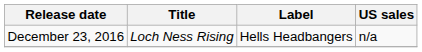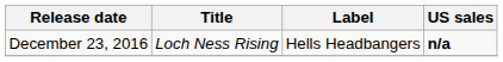December 23, 2016 | US sales: normal -> bold
